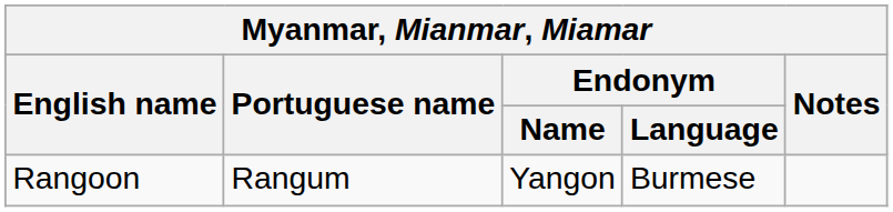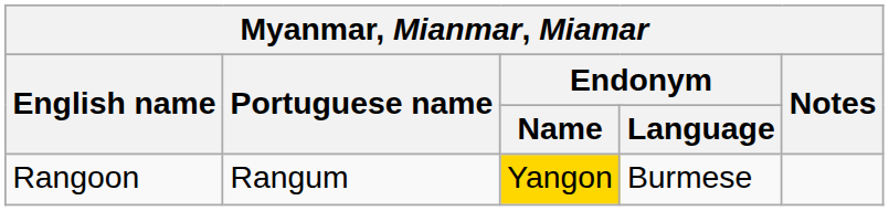Rangoon | Endonym / Name: no background -> gold background
